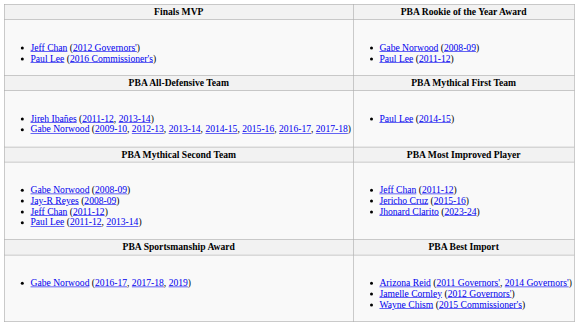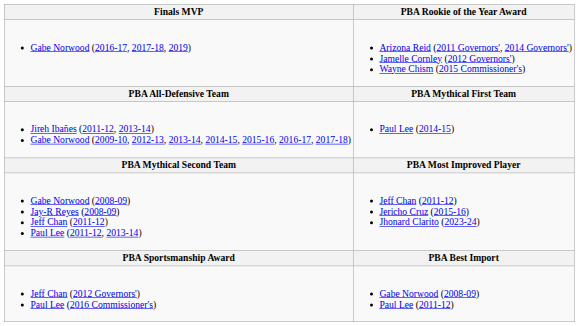rows swapped: Jeff Chan (2012 Governors') Paul Lee (2016 Commissioner's) <-> Gabe Norwood (2016-17, 2017-18, 2019)
